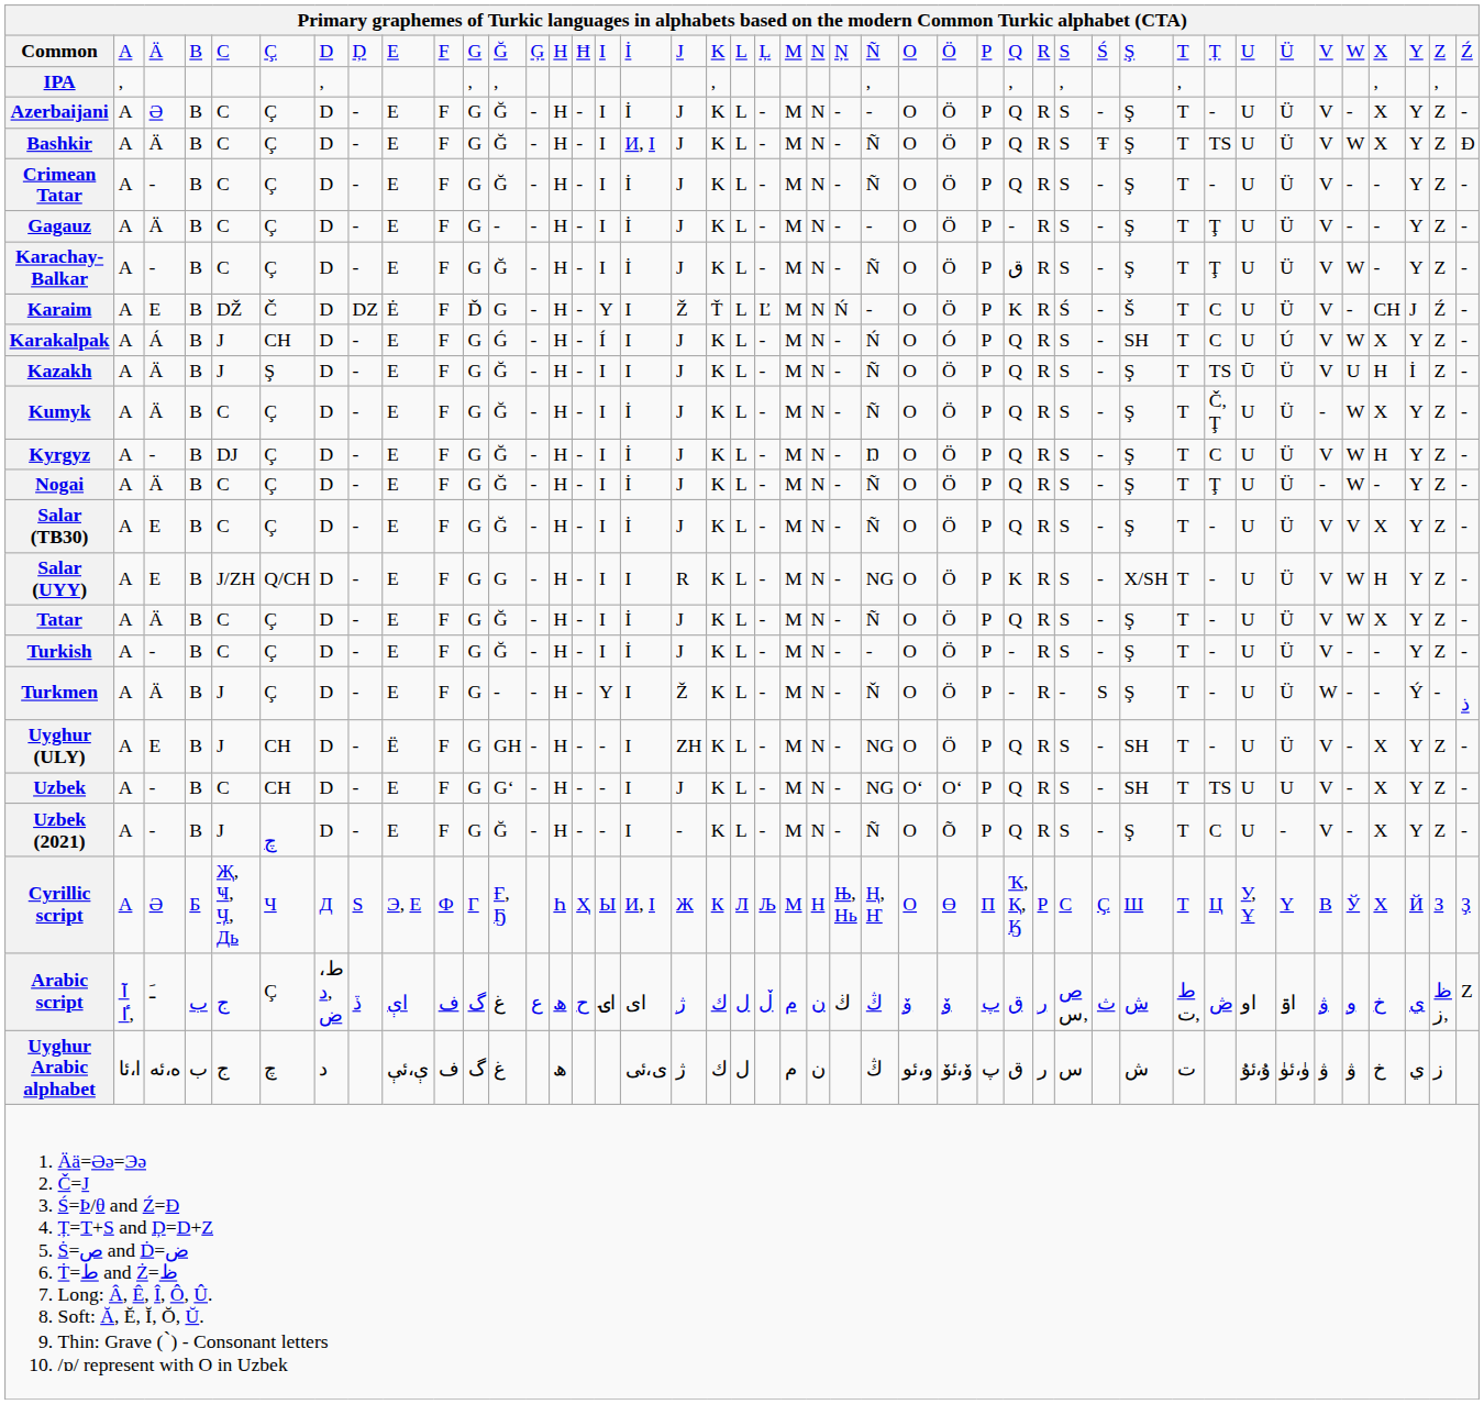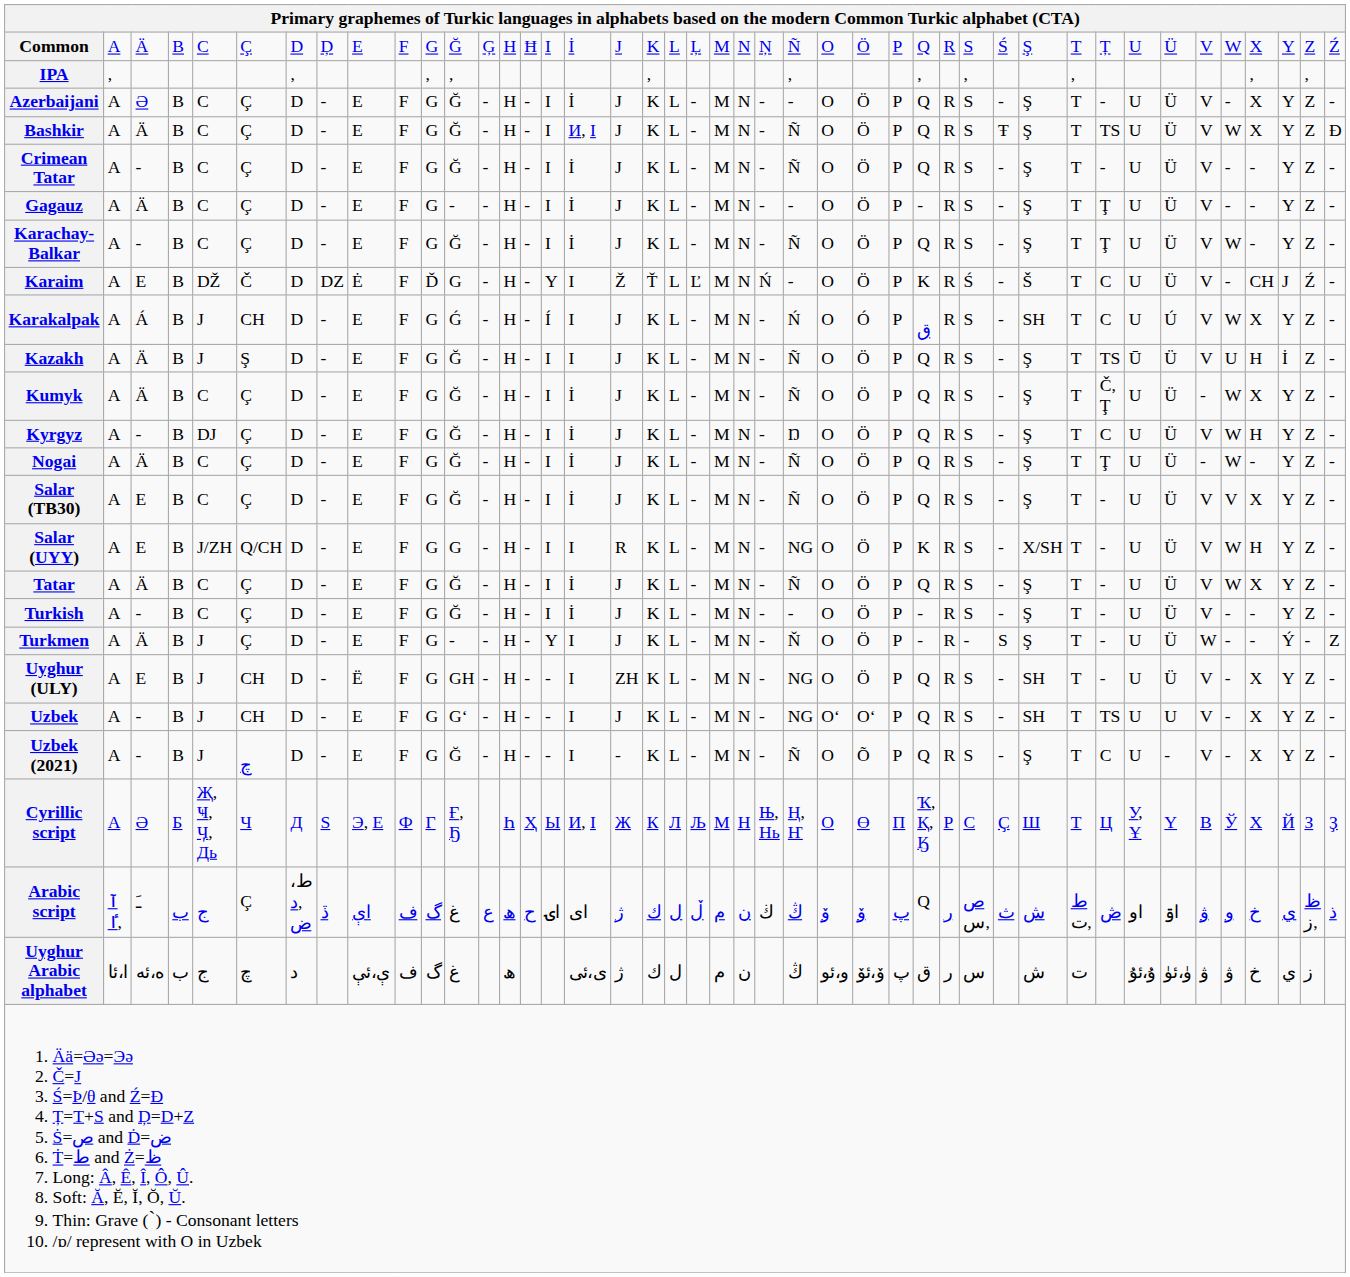Karachay-Balkar | column 29: ق -> Q
Karakalpak | column 29: Q -> ق
Turkmen | column 18: Ž -> J
Turkmen | column 43: ذ -> Z
Uzbek | column 5: C -> J
Arabic script | column 29: ق -> Q
Arabic script | column 43: Z -> ذ
